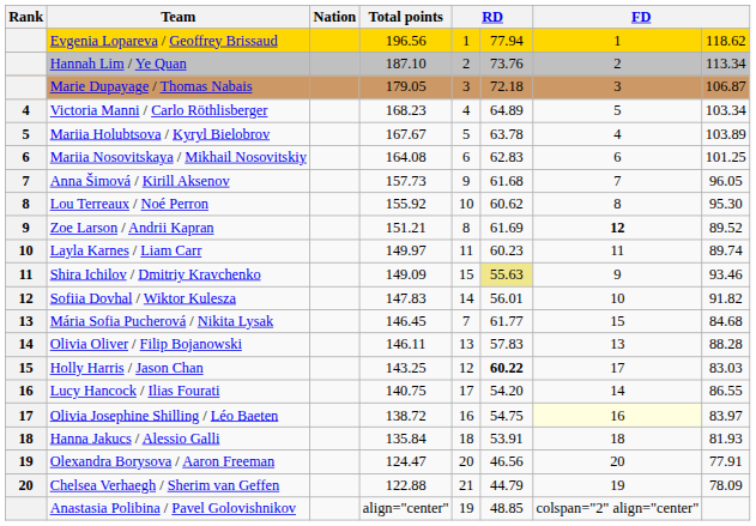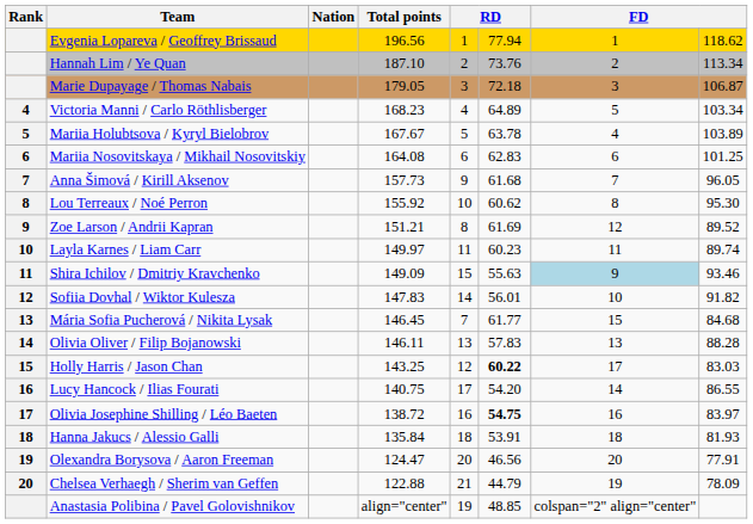Zoe Larson / Andrii Kapran | column 7: bold -> normal
Shira Ichilov / Dmitriy Kravchenko | column 6: khaki background -> no background
Shira Ichilov / Dmitriy Kravchenko | column 7: no background -> lightblue background
Olivia Josephine Shilling / Léo Baeten | column 6: normal -> bold
Olivia Josephine Shilling / Léo Baeten | column 7: lightyellow background -> no background
